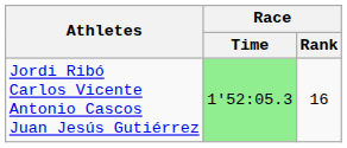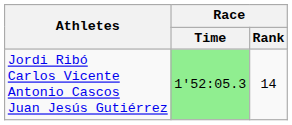row 3 | Race / Rank: 16 -> 14
